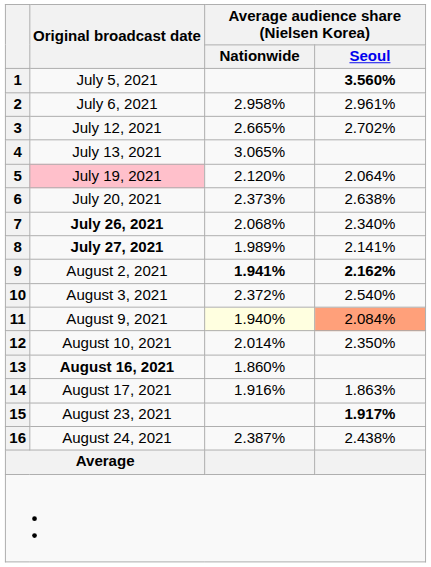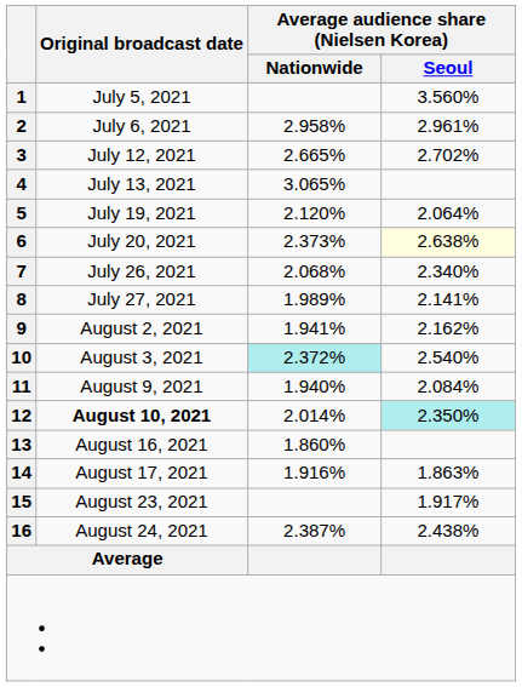1 | Average audience share (Nielsen Korea) / Seoul: bold -> normal
5 | Original broadcast date: pink background -> no background
6 | Average audience share (Nielsen Korea) / Seoul: no background -> lightyellow background
7 | Original broadcast date: bold -> normal
8 | Original broadcast date: bold -> normal
9 | Average audience share (Nielsen Korea) / Nationwide: bold -> normal
9 | Average audience share (Nielsen Korea) / Seoul: bold -> normal
10 | Average audience share (Nielsen Korea) / Nationwide: no background -> paleturquoise background
11 | Average audience share (Nielsen Korea) / Nationwide: lightyellow background -> no background
11 | Average audience share (Nielsen Korea) / Seoul: lightsalmon background -> no background
12 | Original broadcast date: normal -> bold
12 | Average audience share (Nielsen Korea) / Seoul: no background -> paleturquoise background
13 | Original broadcast date: bold -> normal
15 | Average audience share (Nielsen Korea) / Seoul: bold -> normal
